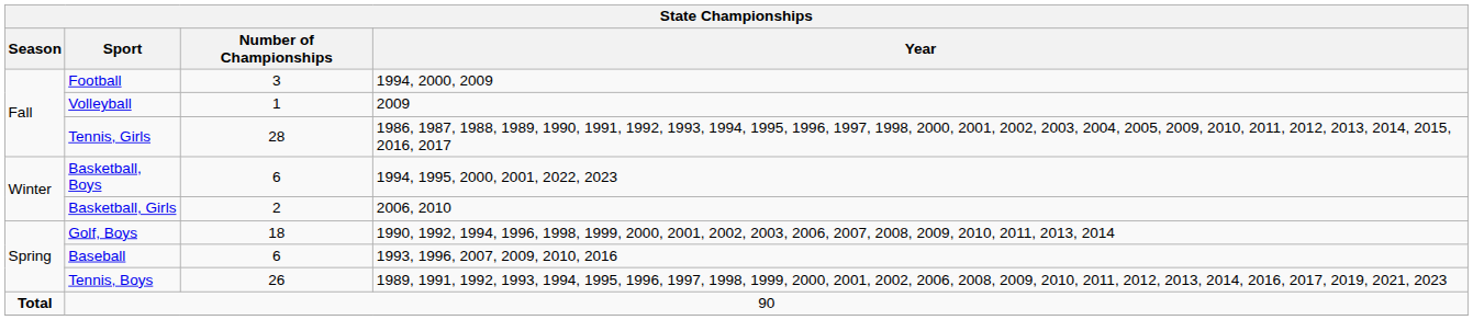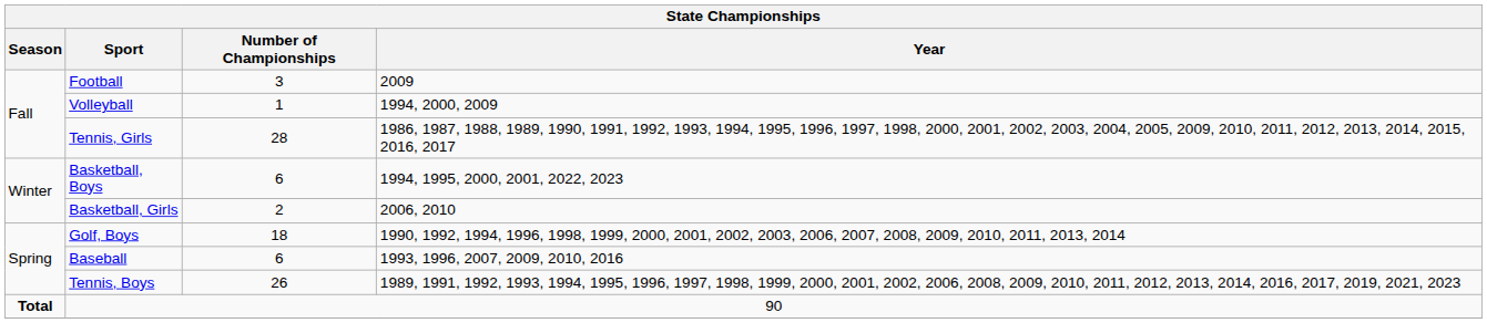Football | Year: 1994, 2000, 2009 -> 2009
Volleyball | Year: 2009 -> 1994, 2000, 2009
